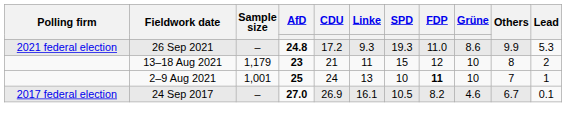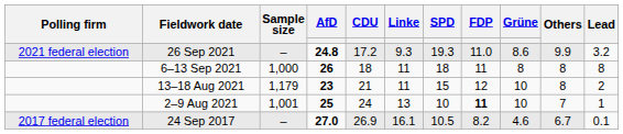26 Sep 2021 | Lead: 5.3 -> 3.2
+ row: 6–13 Sep 2021 | 1,000 | 26 | 18 | 11 | 18 | 11 | 8 | 8 | 8
